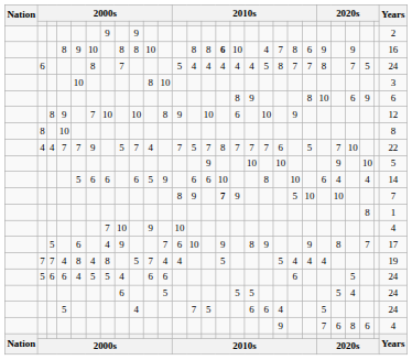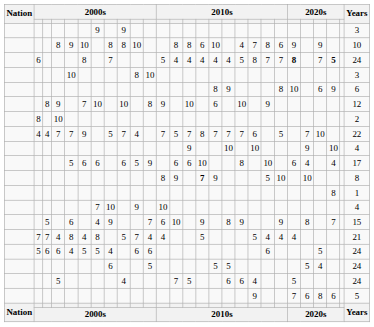row 3 | Years: 2 -> 3
row 4 | column 15: bold -> normal
row 4 | Years: 16 -> 10
row 5 | column 22: normal -> bold
row 5 | column 25: normal -> bold
row 9 | Years: 8 -> 2
row 11 | Years: 5 -> 4
row 12 | Years: 14 -> 17
row 13 | Years: 7 -> 8
row 16 | Years: 17 -> 15
row 17 | Years: 19 -> 21
row 21 | Years: 4 -> 5
